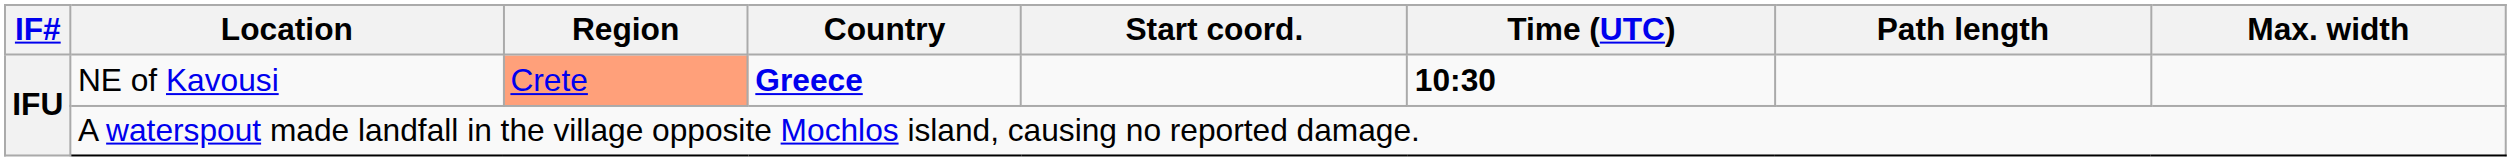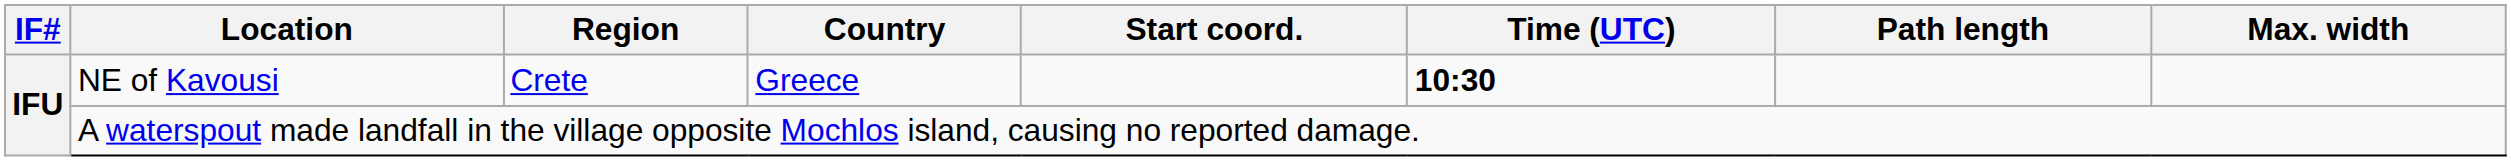NE of Kavousi | Region: lightsalmon background -> no background
NE of Kavousi | Country: bold -> normal
